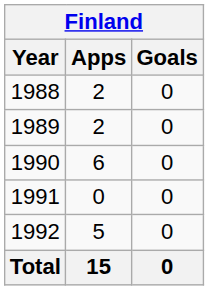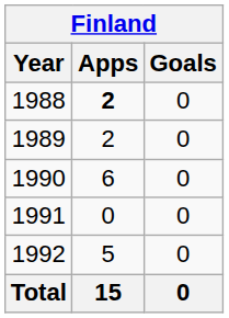1988 | Apps: normal -> bold
